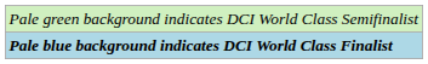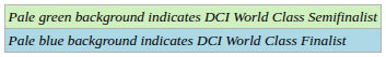row 2 | column 1: bold -> normal
